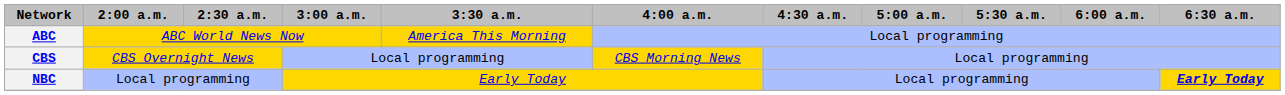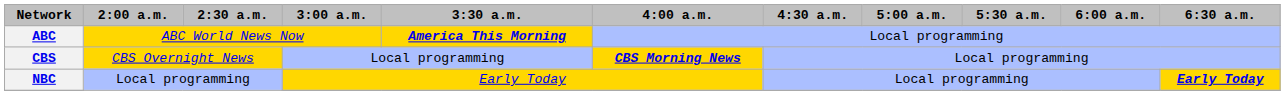ABC | 3:30 a.m.: normal -> bold
CBS | 4:00 a.m.: normal -> bold
